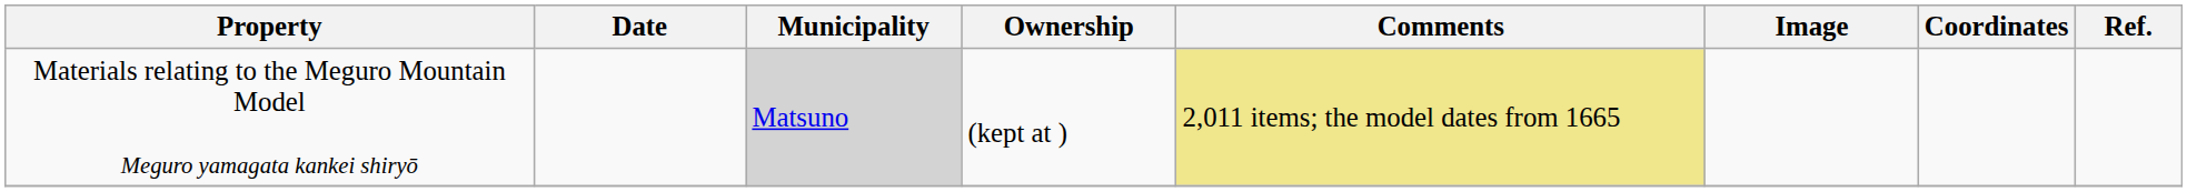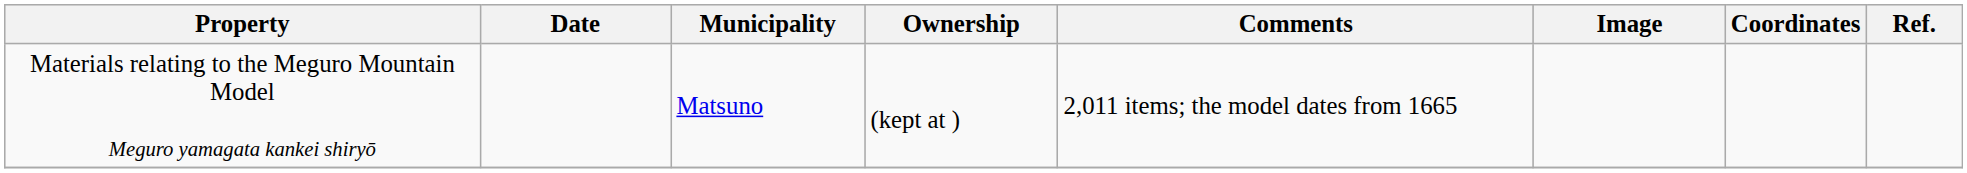row 2 | Municipality: lightgrey background -> no background
row 2 | Comments: khaki background -> no background
